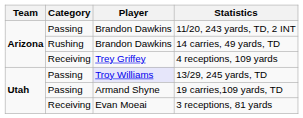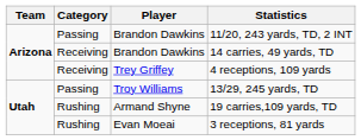14 carries, 49 yards, TD | Category: Rushing -> Receiving
13/29, 245 yards, TD | Player: lavender background -> no background
19 carries,109 yards, TD | Category: Passing -> Rushing
3 receptions, 81 yards | Category: Receiving -> Rushing
